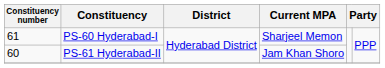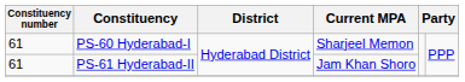PS-61 Hyderabad-II | Constituency number: 60 -> 61
